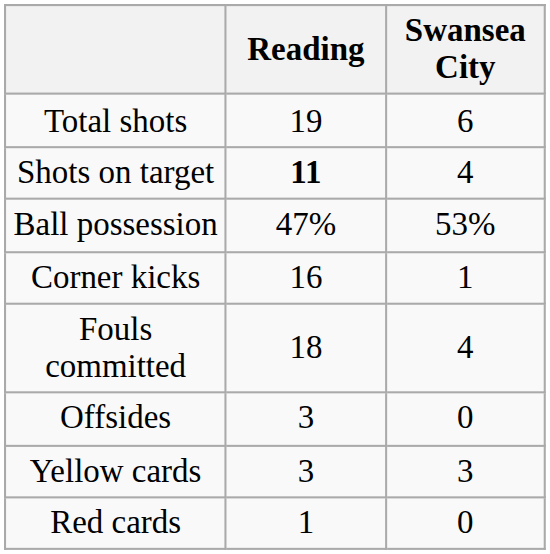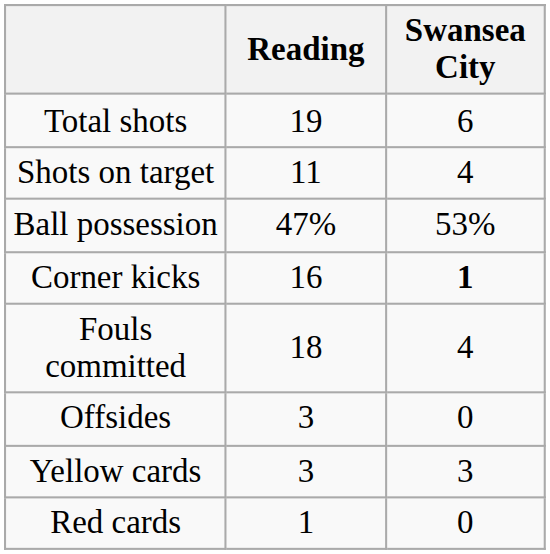Shots on target | Reading: bold -> normal
Corner kicks | Swansea City: normal -> bold
